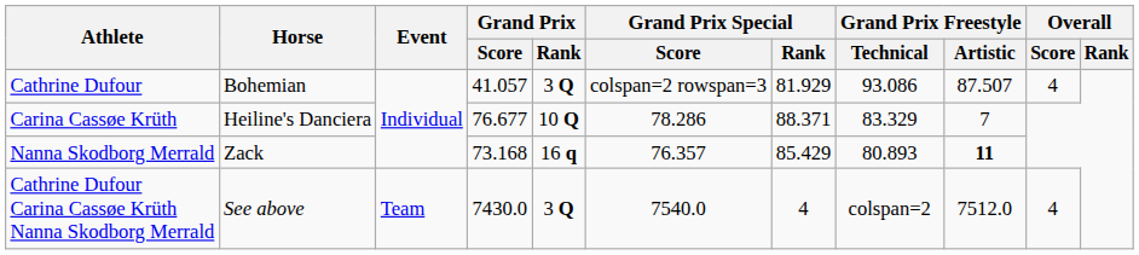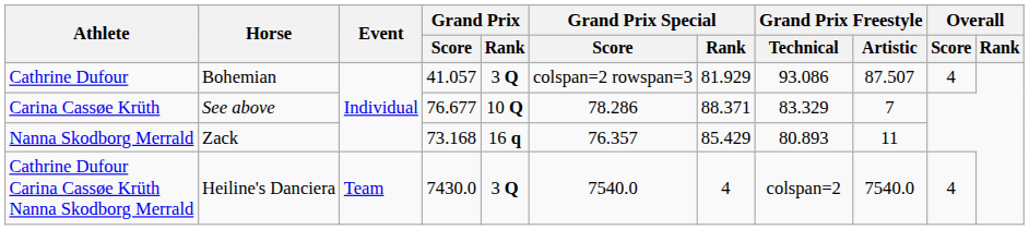Carina Cassøe Krüth | Horse: Heiline's Danciera -> See above
Nanna Skodborg Merrald | Grand Prix Freestyle / Artistic: bold -> normal
Cathrine Dufour Carina Cassøe Krüth Nanna Skodborg Merrald | Horse: See above -> Heiline's Danciera
Cathrine Dufour Carina Cassøe Krüth Nanna Skodborg Merrald | Grand Prix Freestyle / Artistic: 7512.0 -> 7540.0
